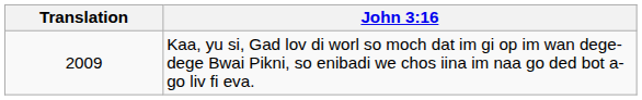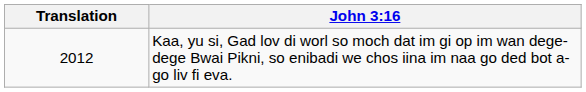row 2 | Translation: 2009 -> 2012
